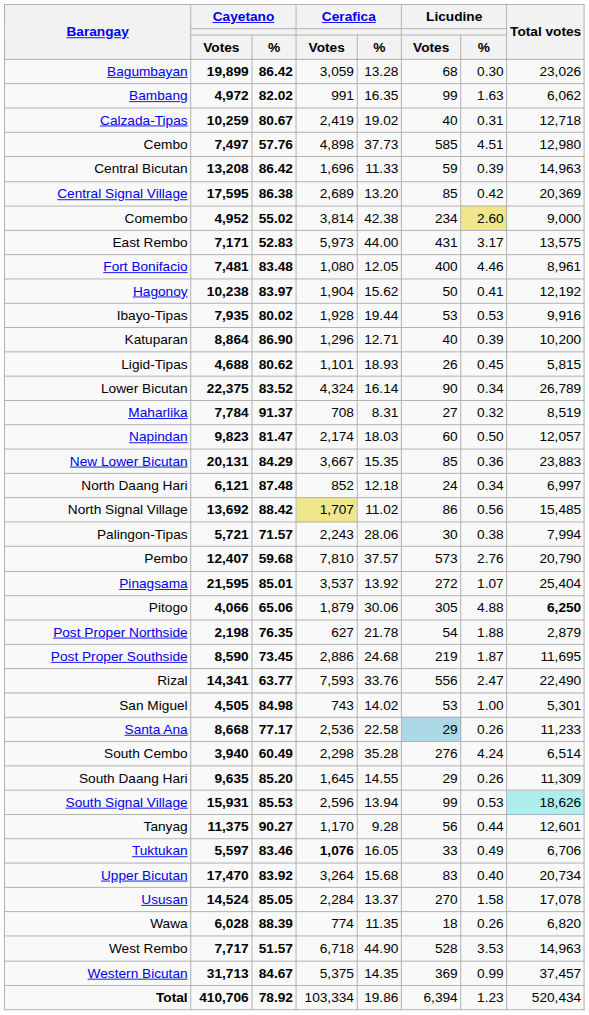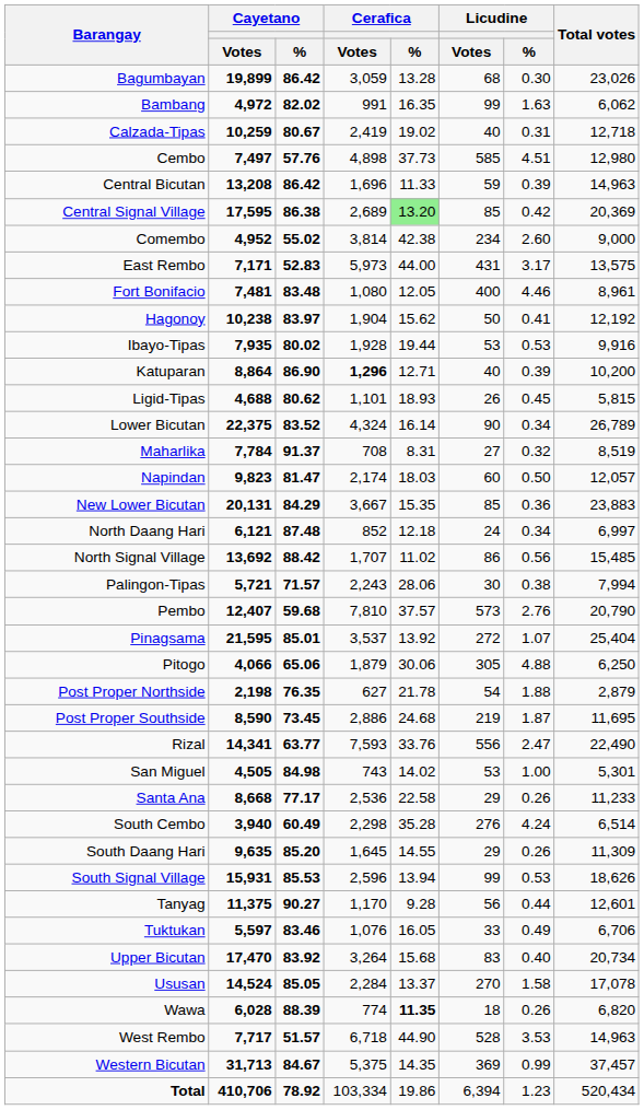Central Signal Village | Cerafica / %: no background -> lightgreen background
Comembo | Licudine / %: khaki background -> no background
Katuparan | Cerafica / Votes: normal -> bold
North Signal Village | Cerafica / Votes: khaki background -> no background
Pitogo | Total votes: bold -> normal
Santa Ana | Licudine / Votes: lightblue background -> no background
South Signal Village | Total votes: paleturquoise background -> no background
Tuktukan | Cerafica / Votes: bold -> normal
Wawa | Cerafica / %: normal -> bold
